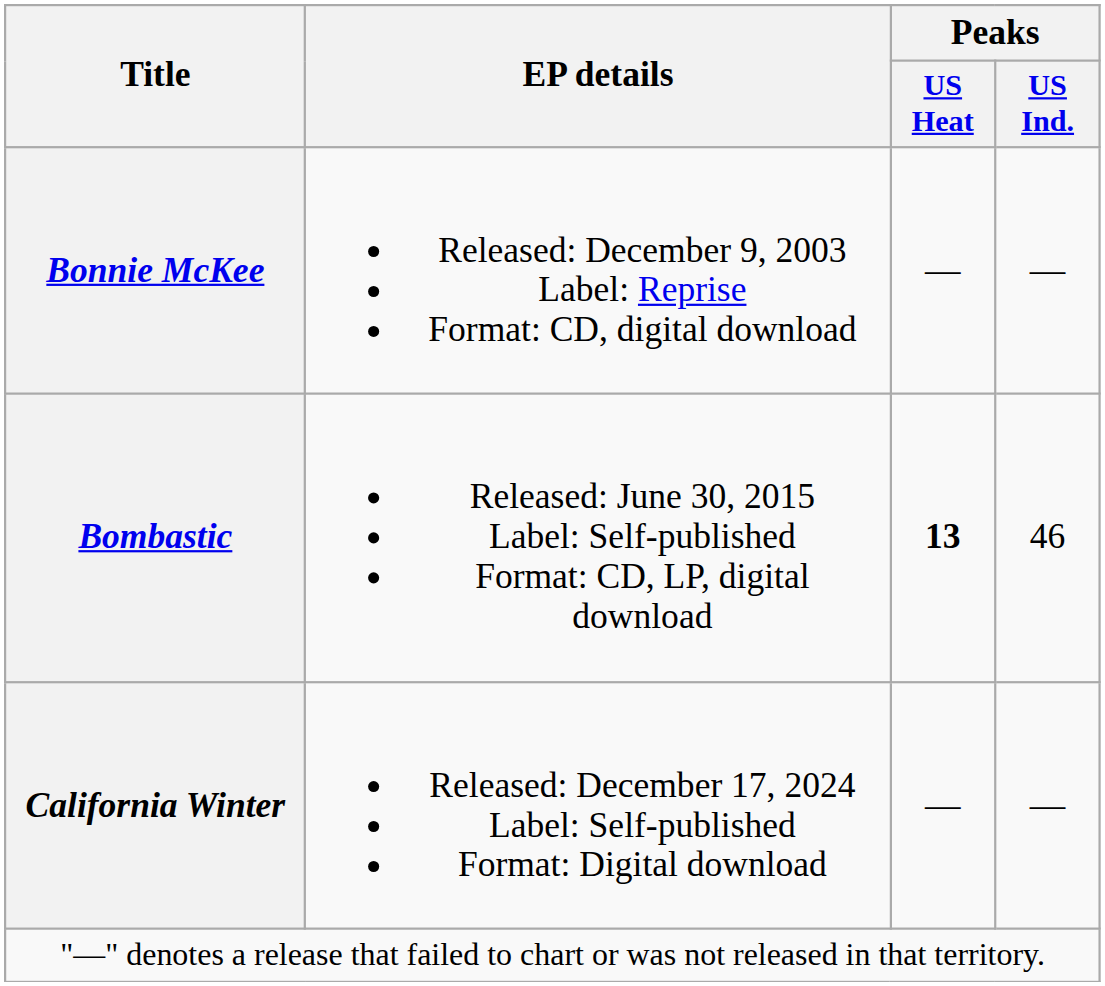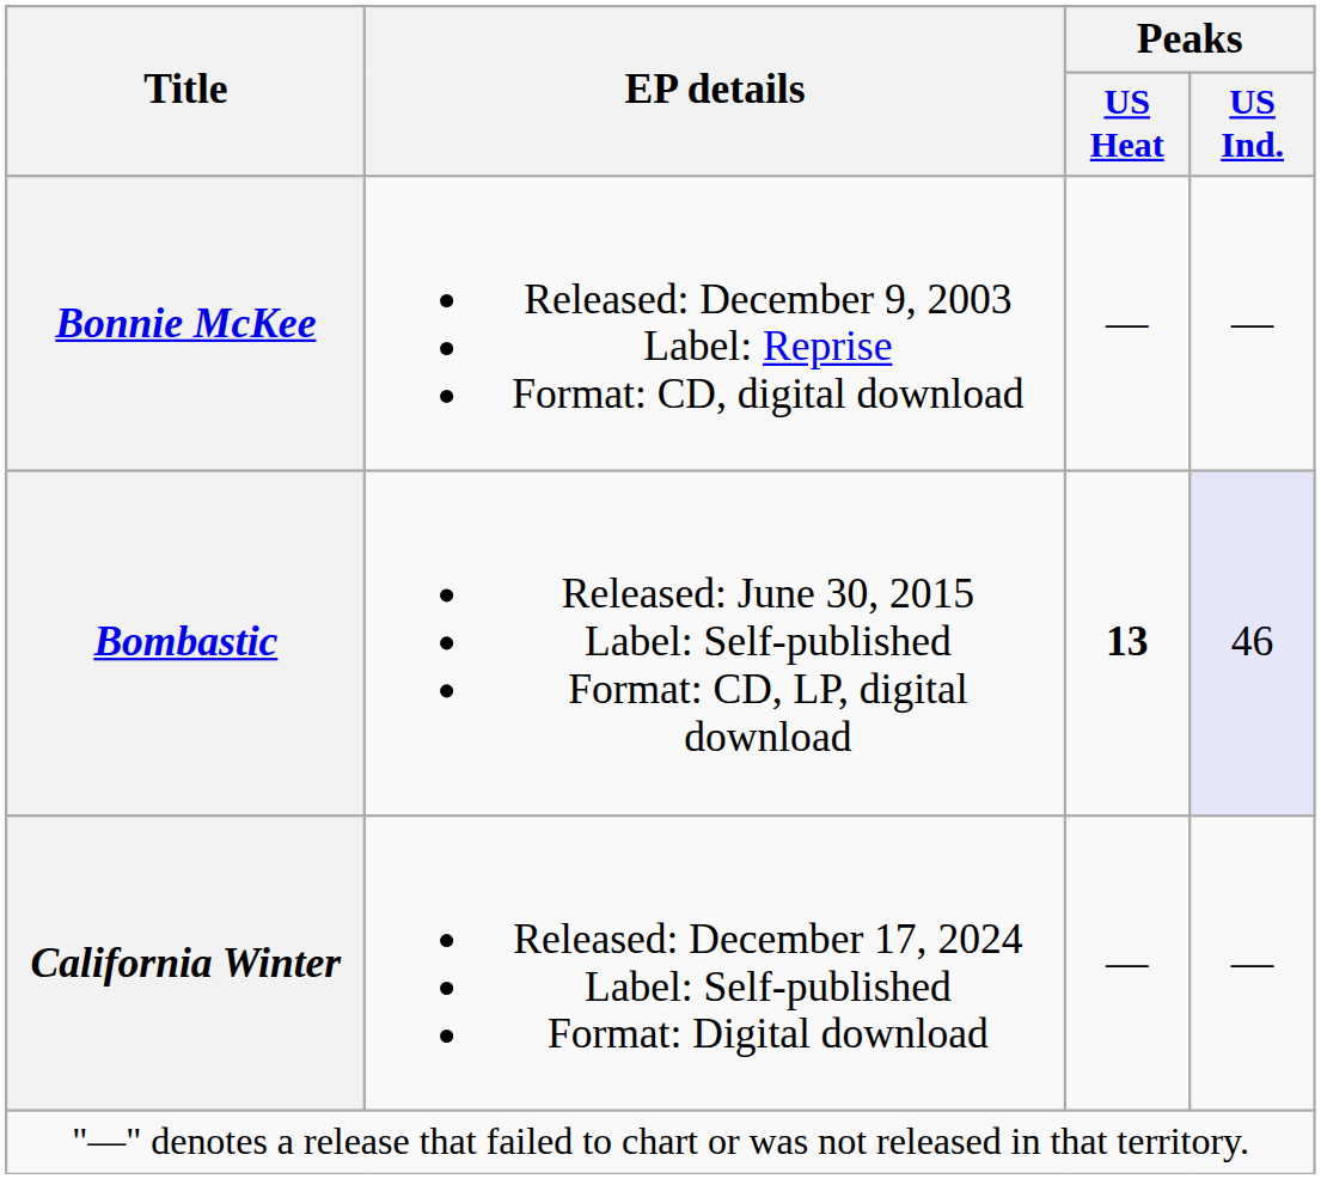Bombastic | Peaks / US Ind.: no background -> lavender background
